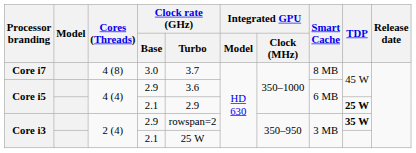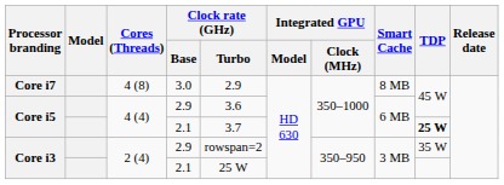Core i7 | Clock rate (GHz) / Turbo: 3.7 -> 2.9
Core i5 / 2.1 | Clock rate (GHz) / Turbo: 2.9 -> 3.7
Core i3 / 2.9 | TDP: bold -> normal
